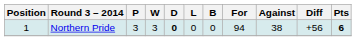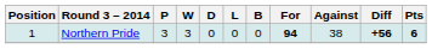Northern Pride | D: bold -> normal
Northern Pride | For: normal -> bold
Northern Pride | Diff: normal -> bold
